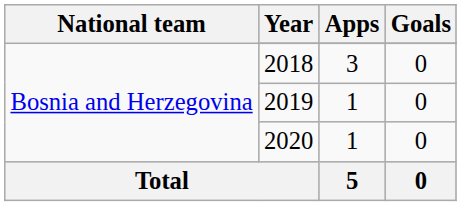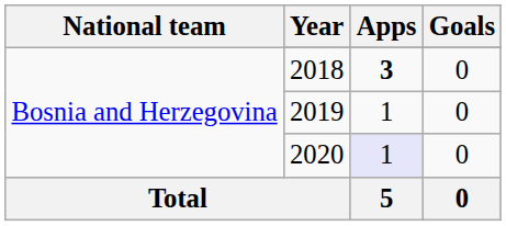2018 | Apps: normal -> bold
2020 | Apps: no background -> lavender background
